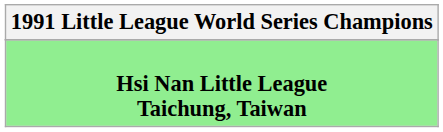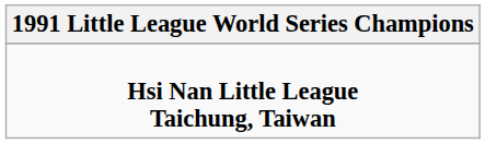row 2 | column 1: lightgreen background -> no background
